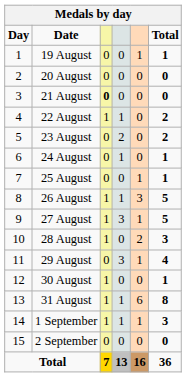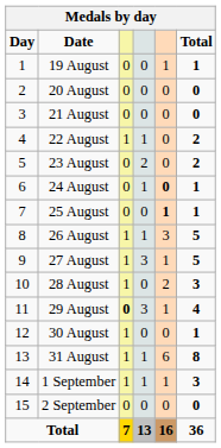21 August | column 3: bold -> normal
24 August | column 5: normal -> bold
25 August | column 5: normal -> bold
29 August | column 3: normal -> bold
